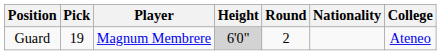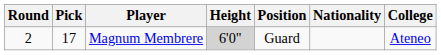columns swapped: Round <-> Position
Magnum Membrere | Pick: 19 -> 17
